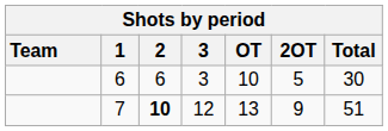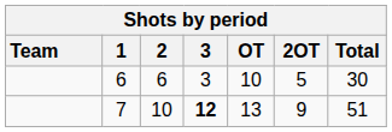7 | 2: bold -> normal
7 | 3: normal -> bold
